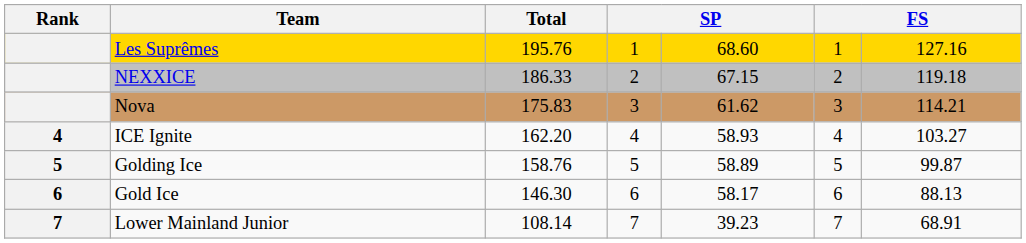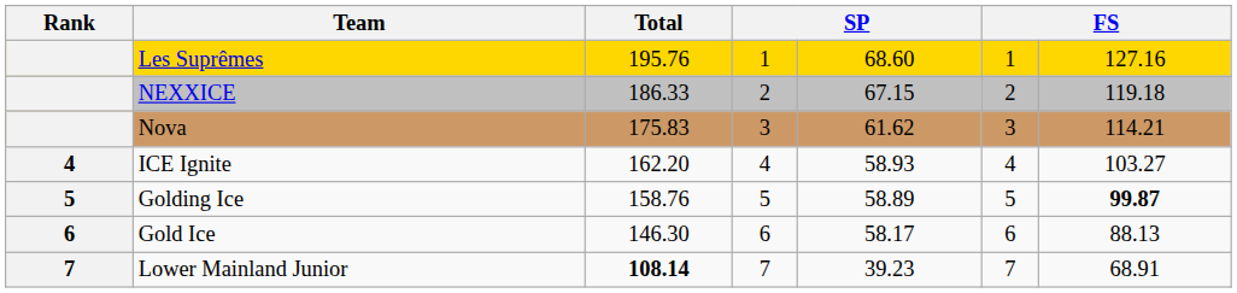Golding Ice | column 7: normal -> bold
Lower Mainland Junior | Total: normal -> bold
